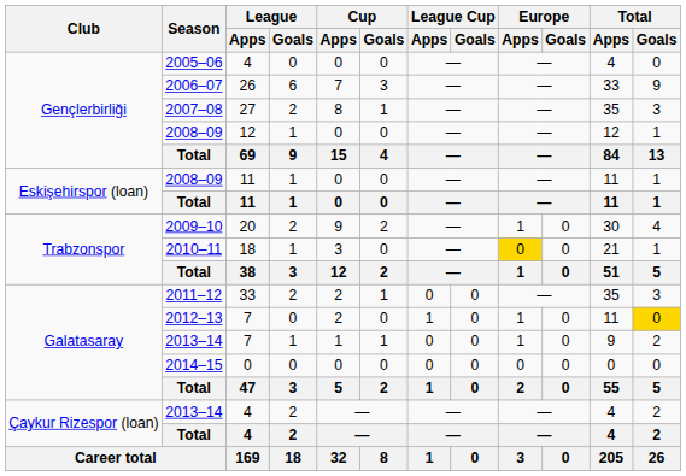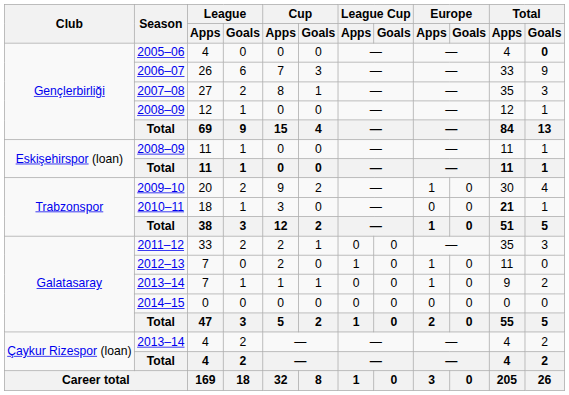2005–06 | Total / Goals: normal -> bold
2010–11 | Europe / Apps: gold background -> no background
2010–11 | Total / Apps: normal -> bold
2012–13 | Total / Goals: gold background -> no background
